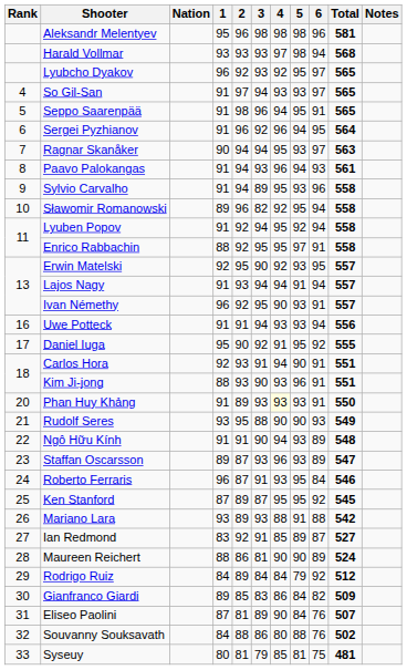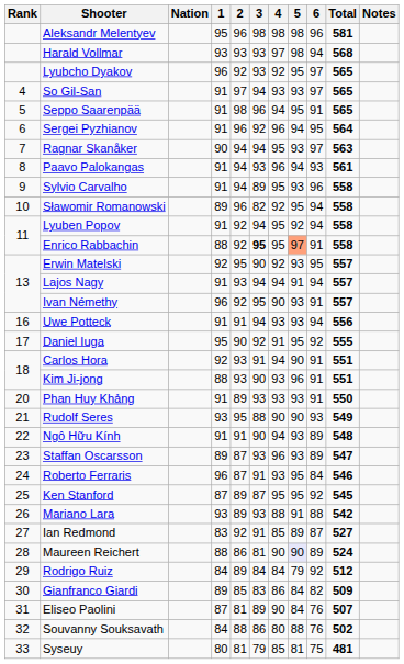Enrico Rabbachin | 3: normal -> bold
Enrico Rabbachin | 5: no background -> lightsalmon background
Phan Huy Khảng | 4: lightyellow background -> no background
Maureen Reichert | 5: no background -> lavender background
